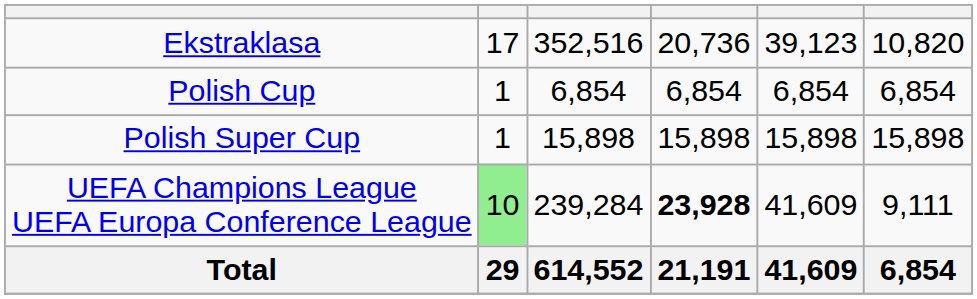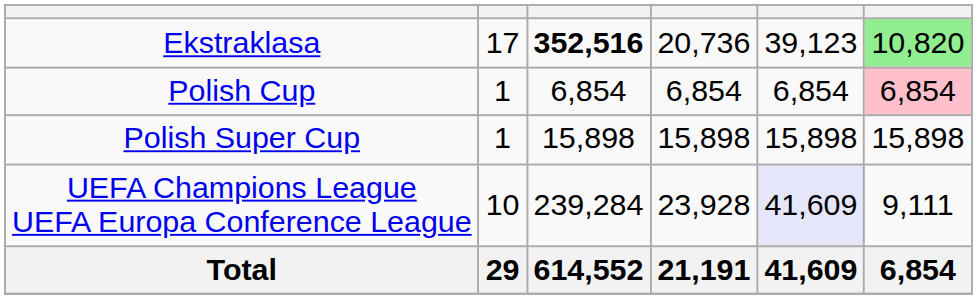Ekstraklasa | column 3: normal -> bold
Ekstraklasa | column 6: no background -> lightgreen background
Polish Cup | column 6: no background -> pink background
UEFA Champions League UEFA Europa Conference League | column 2: lightgreen background -> no background
UEFA Champions League UEFA Europa Conference League | column 4: bold -> normal
UEFA Champions League UEFA Europa Conference League | column 5: no background -> lavender background
